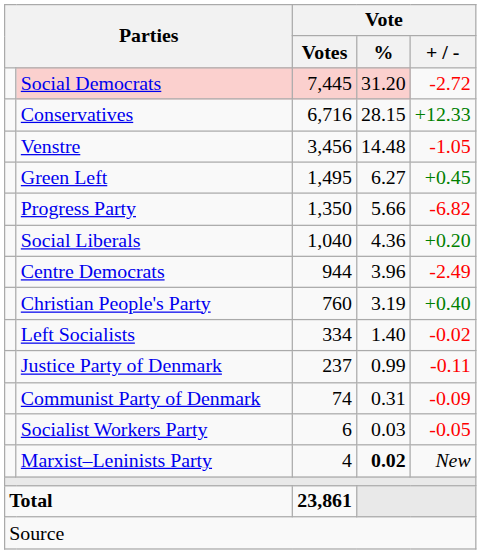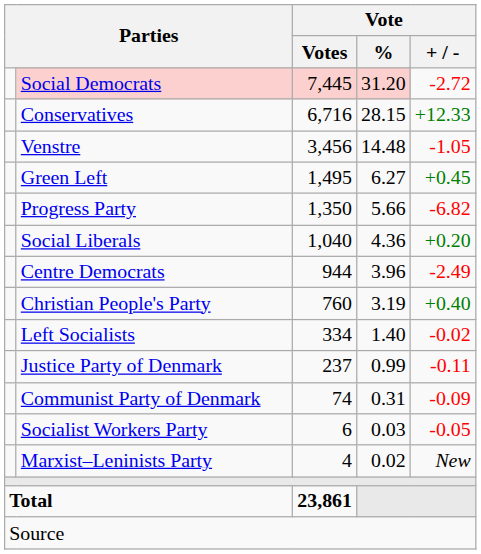Marxist–Leninists Party | Vote / %: bold -> normal
